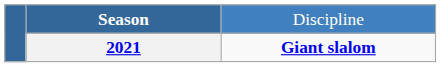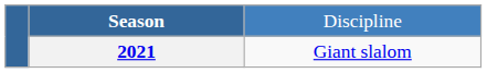2021 | column 3: bold -> normal
